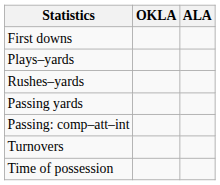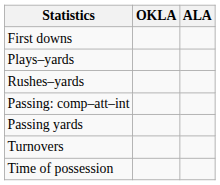rows swapped: Passing yards <-> Passing: comp–att–int
